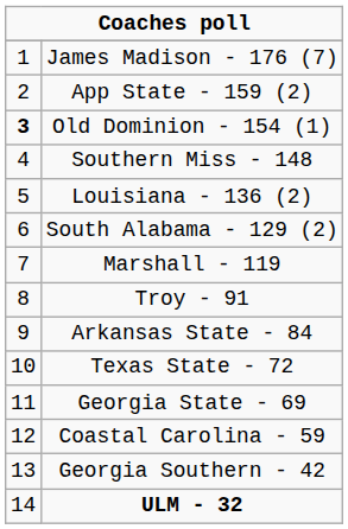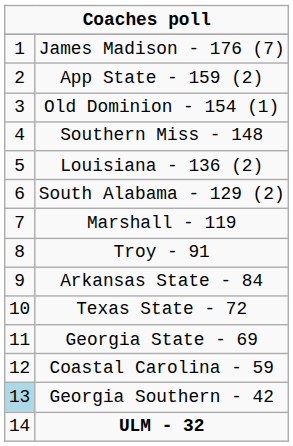Old Dominion - 154 (1) | column 1: bold -> normal
Georgia Southern - 42 | column 1: no background -> lightblue background
